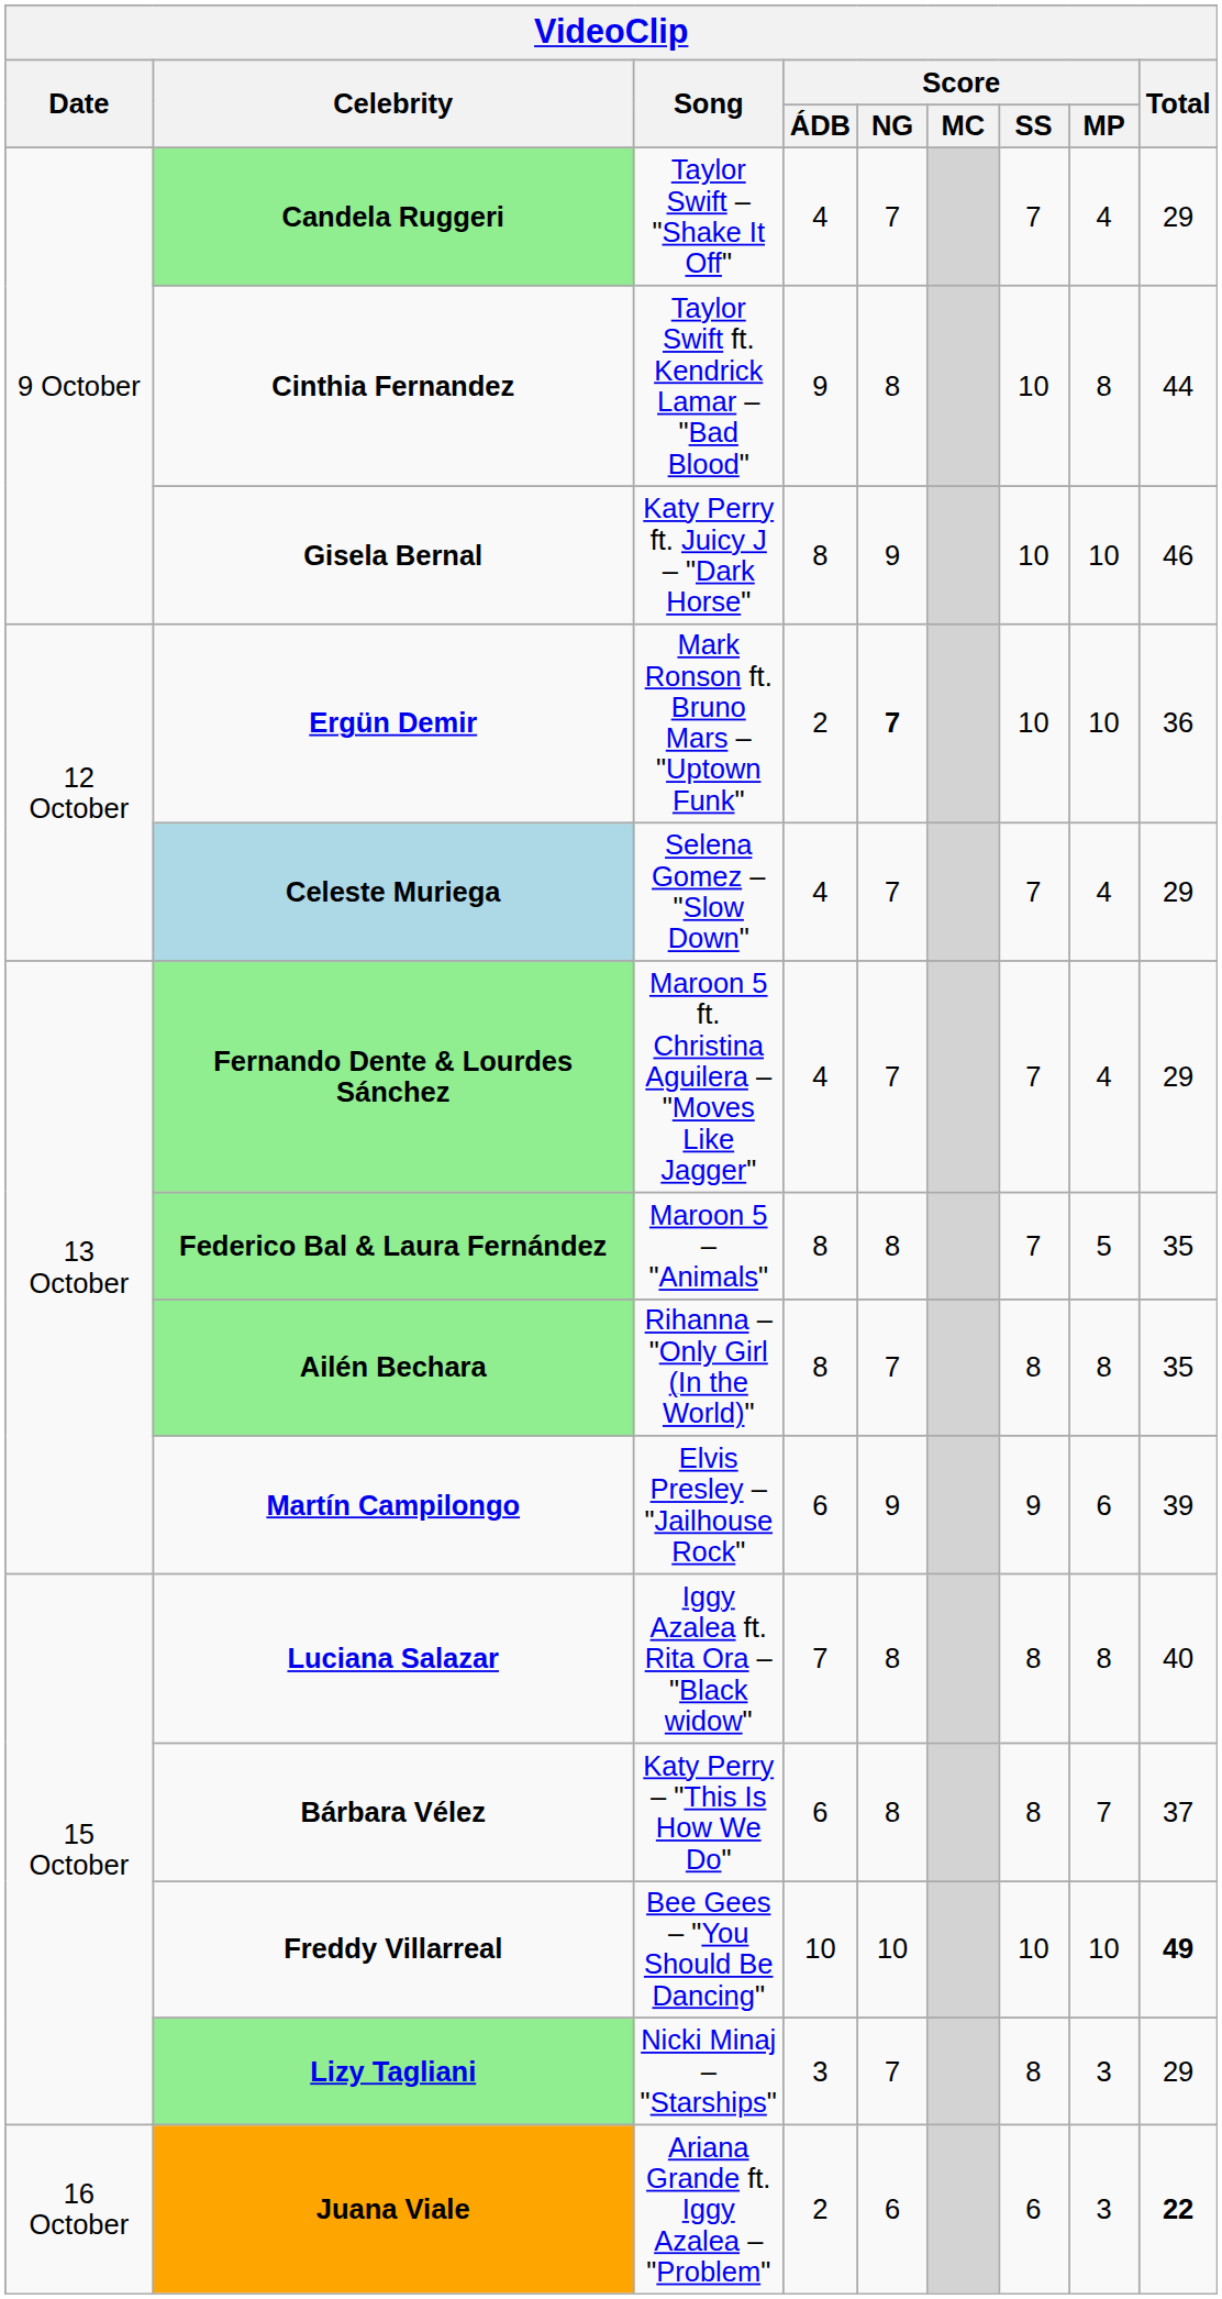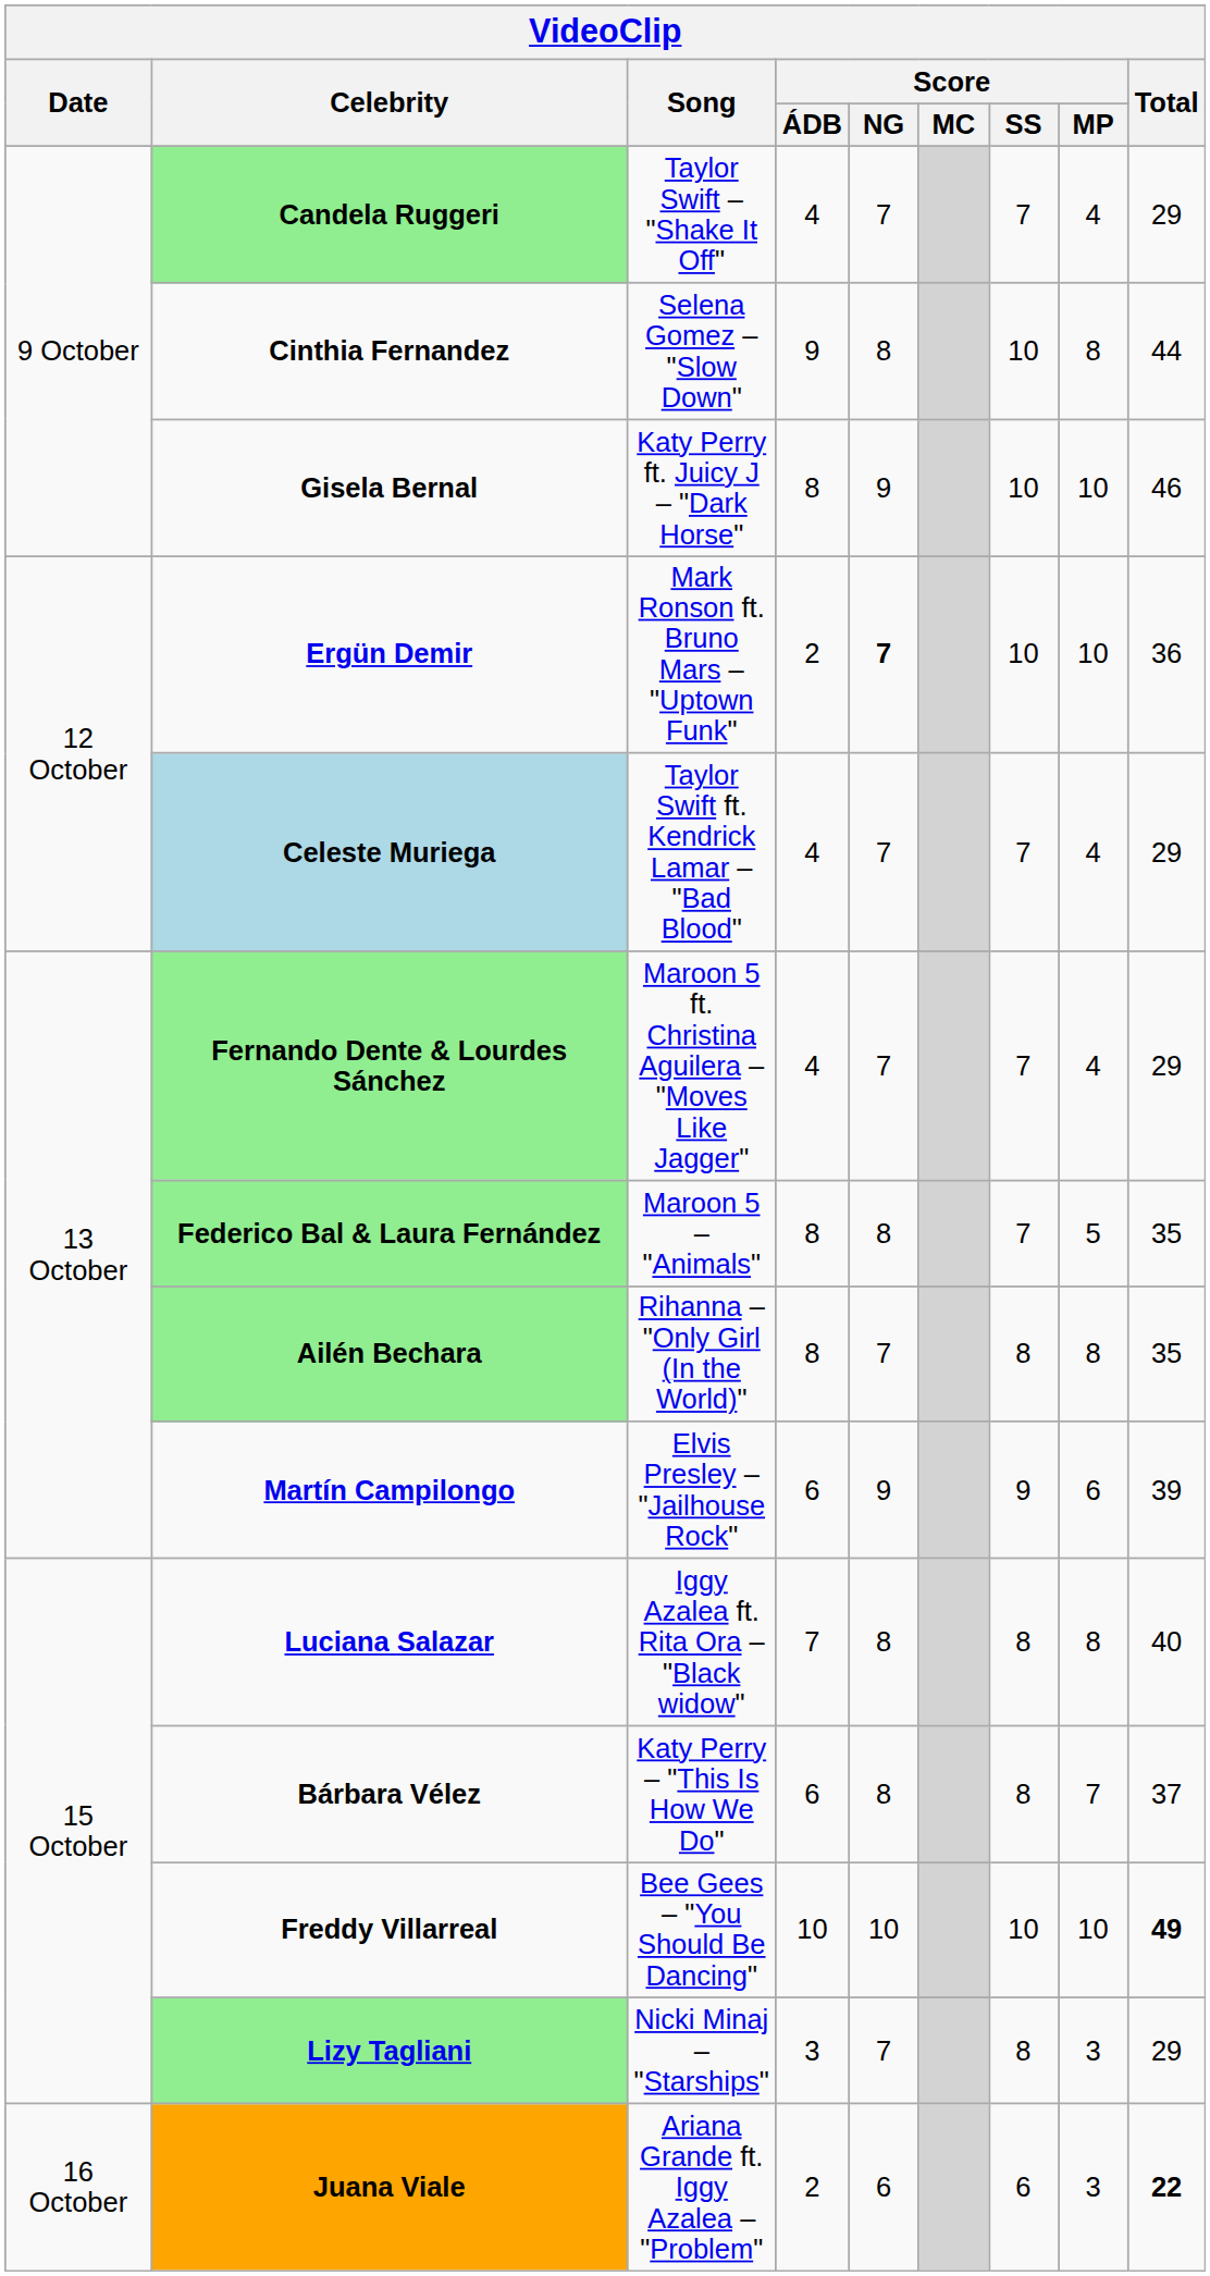Cinthia Fernandez | Song: Taylor Swift ft. Kendrick Lamar – "Bad Blood" -> Selena Gomez – "Slow Down"
Celeste Muriega | Song: Selena Gomez – "Slow Down" -> Taylor Swift ft. Kendrick Lamar – "Bad Blood"
